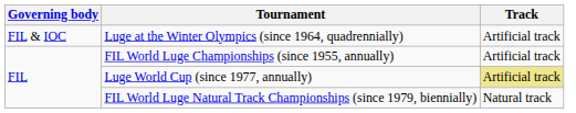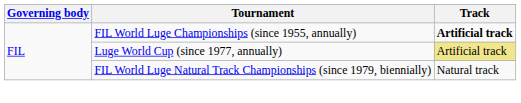- row: FIL & IOC | Luge at the Winter Olympics (since 1964, quadrennially) | Artificial track
FIL World Luge Championships (since 1955, annually) | Track: normal -> bold
